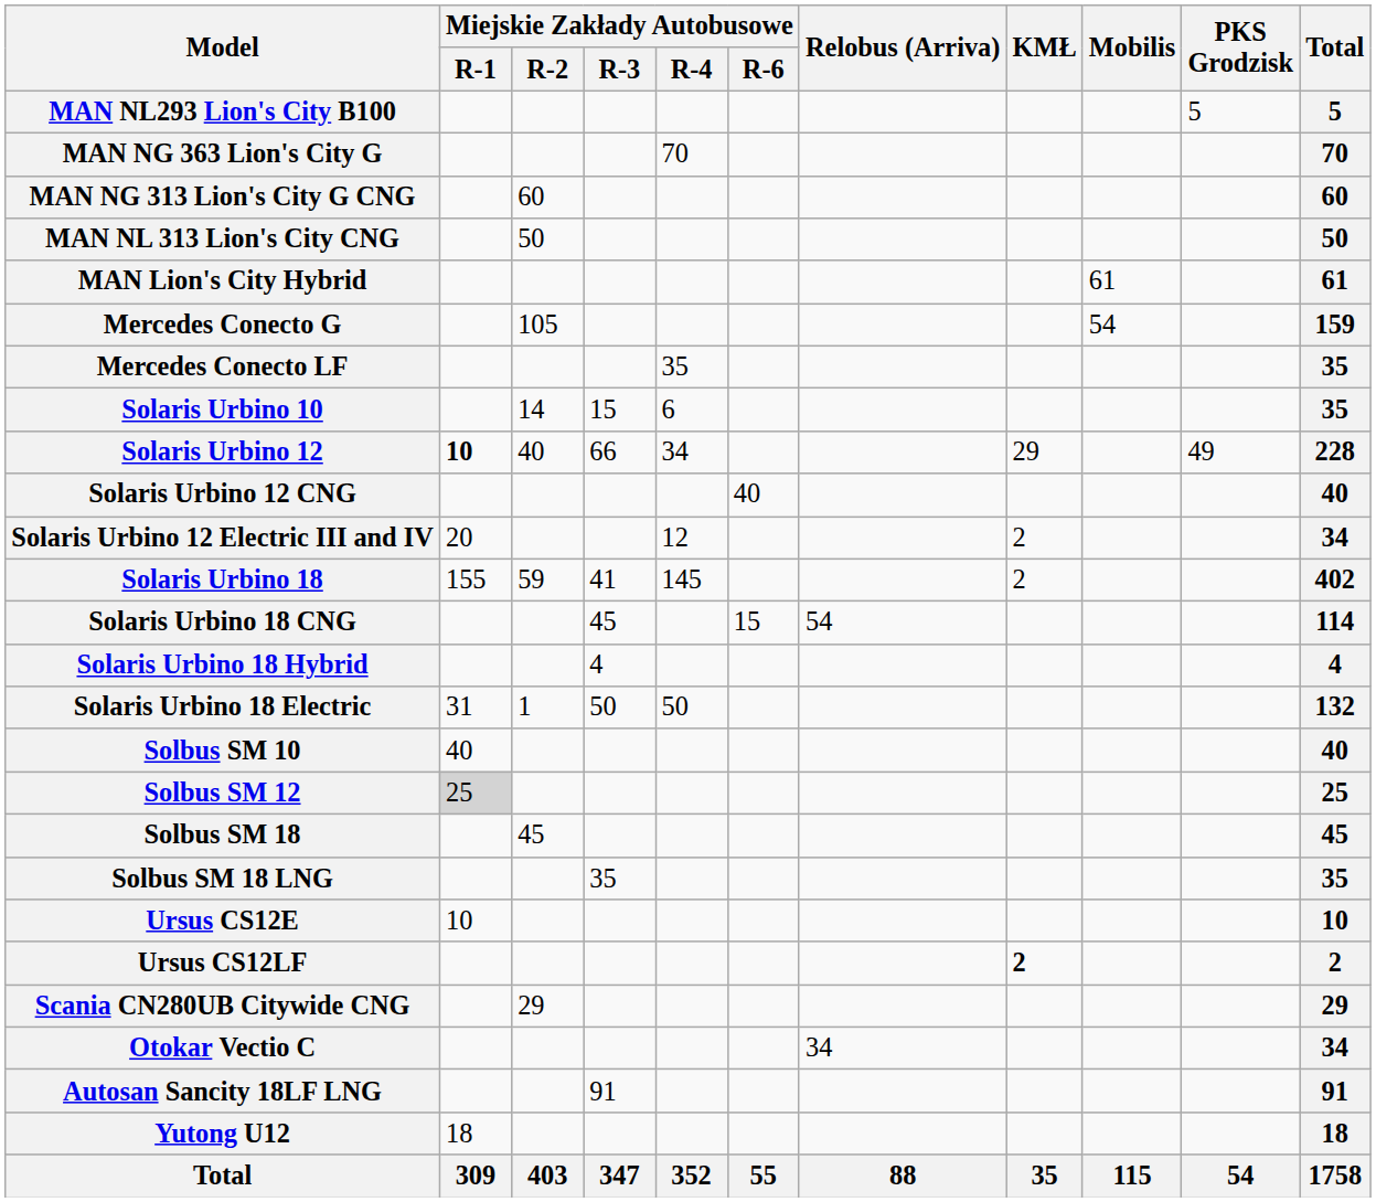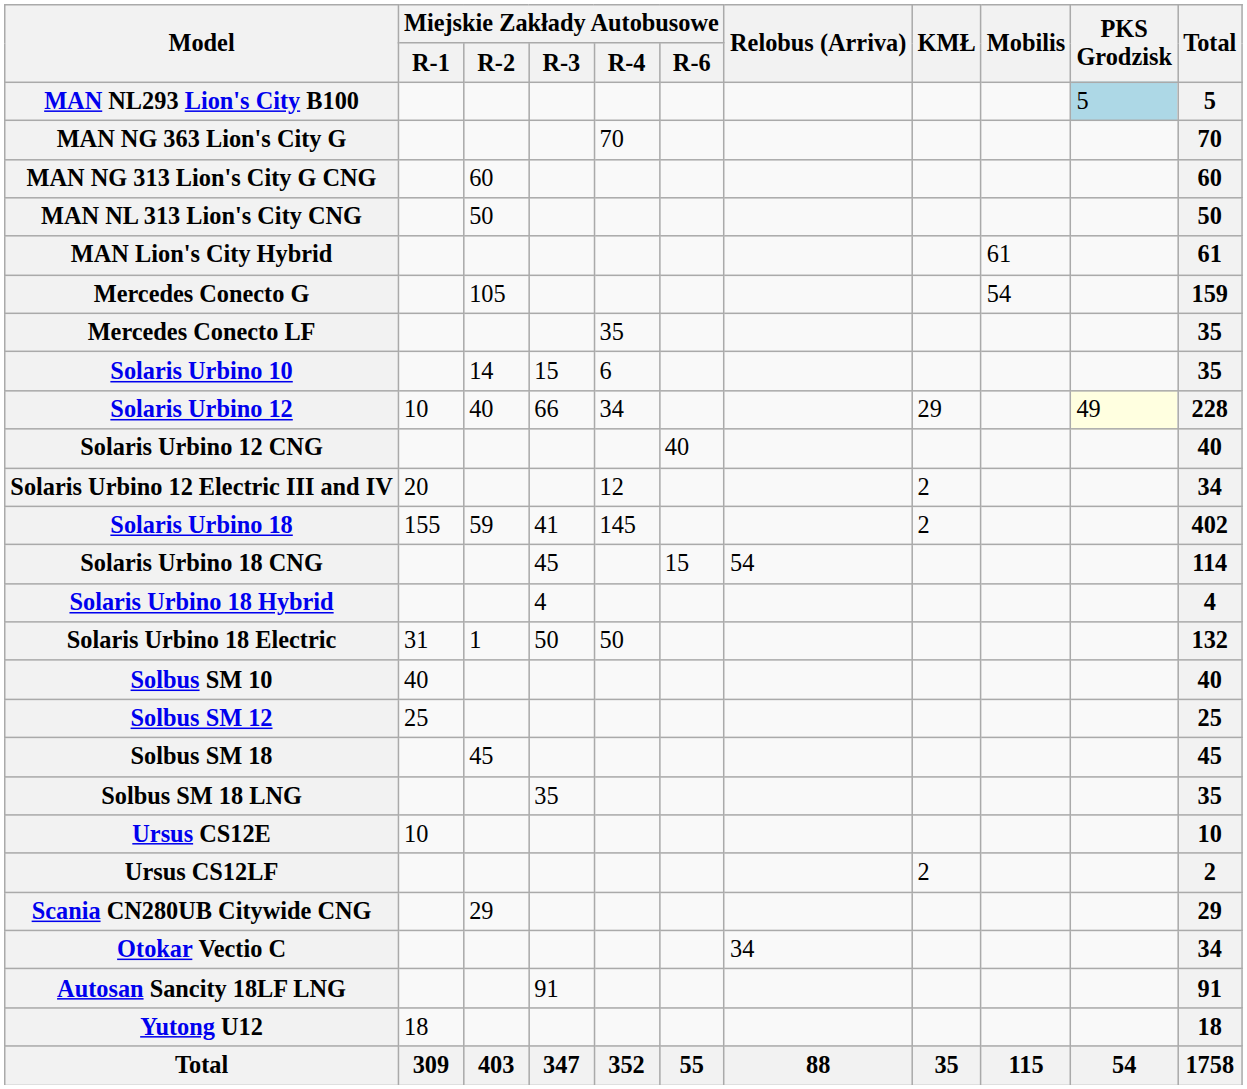MAN NL293 Lion's City B100 | PKS Grodzisk: no background -> lightblue background
Solaris Urbino 12 | Miejskie Zakłady Autobusowe / R-1: bold -> normal
Solaris Urbino 12 | PKS Grodzisk: no background -> lightyellow background
Solbus SM 12 | Miejskie Zakłady Autobusowe / R-1: lightgrey background -> no background
Ursus CS12LF | KMŁ: bold -> normal
